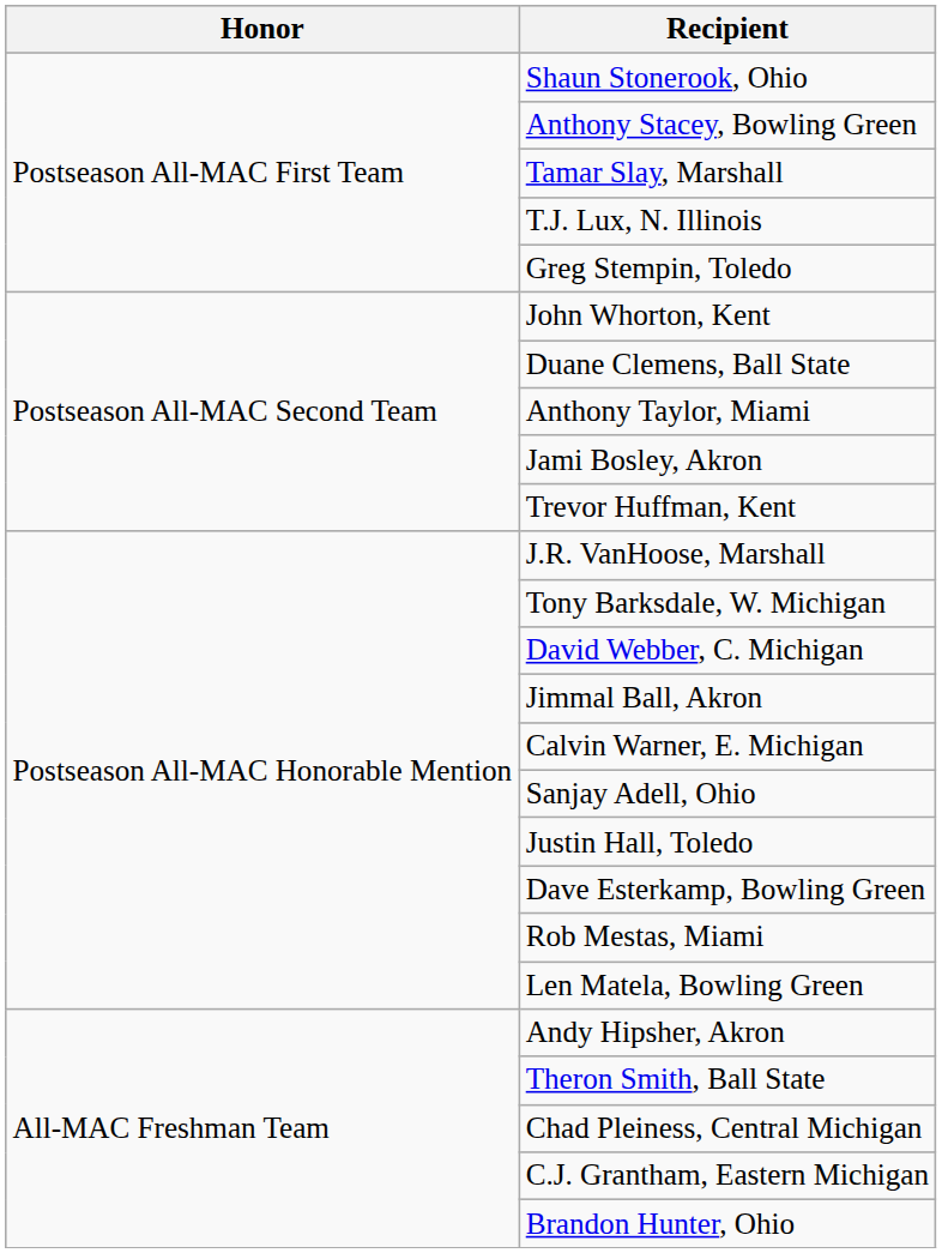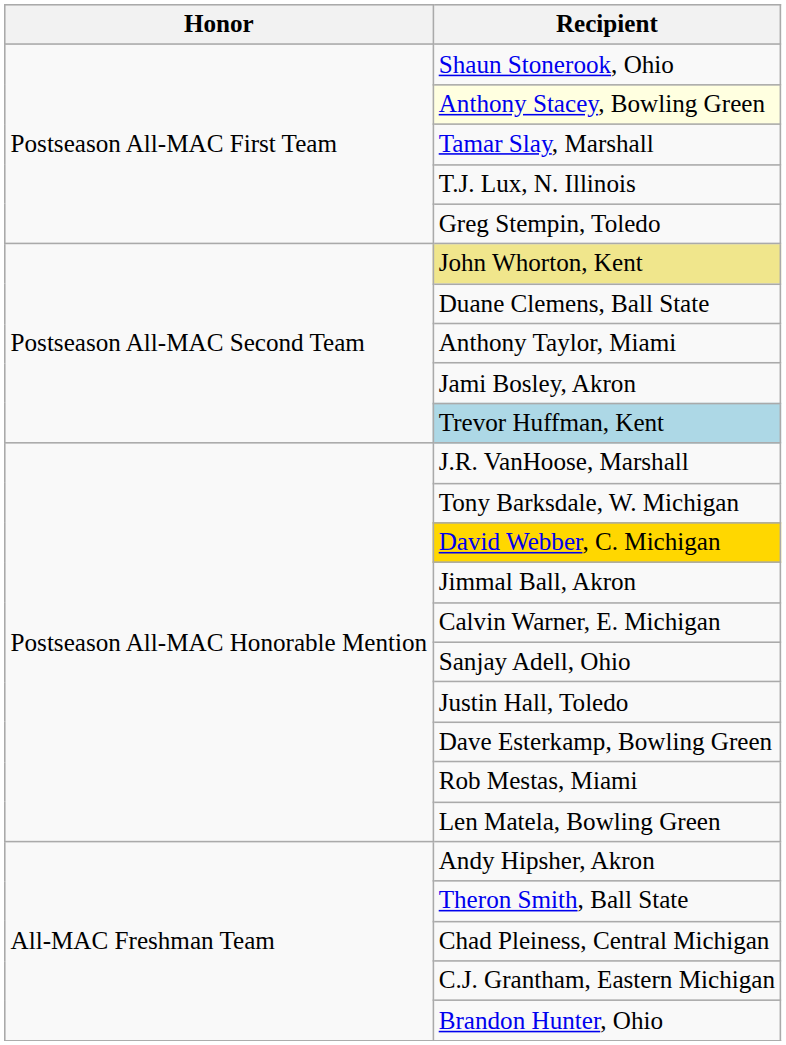row 3 | Recipient: no background -> lightyellow background
row 7 | Recipient: no background -> khaki background
row 11 | Recipient: no background -> lightblue background
row 14 | Recipient: no background -> gold background
